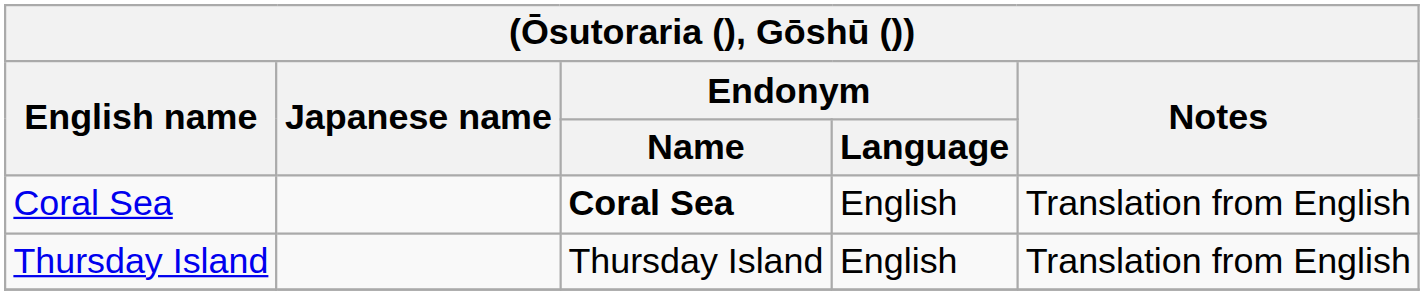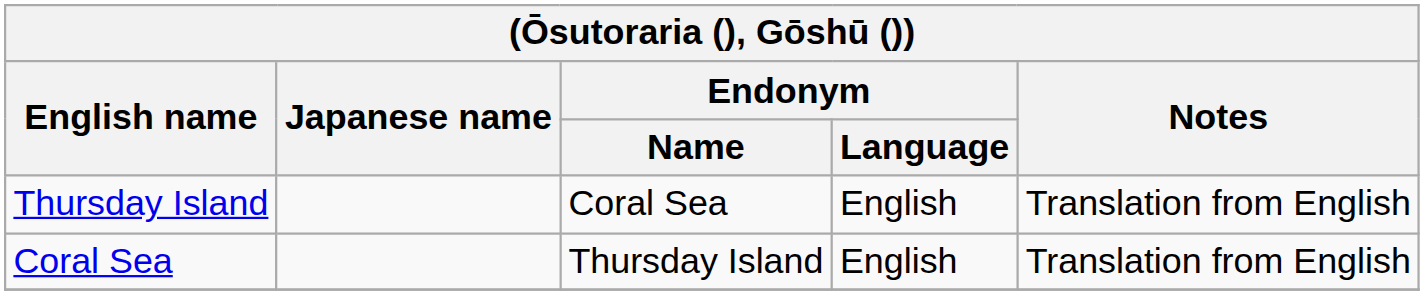row 4 | English name: Coral Sea -> Thursday Island
row 4 | Endonym / Name: bold -> normal
row 5 | English name: Thursday Island -> Coral Sea
